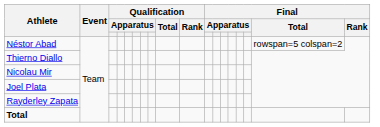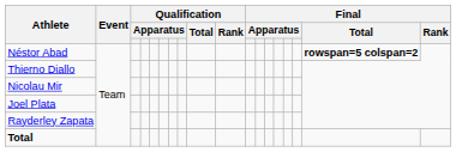Néstor Abad | Final / Total: normal -> bold
